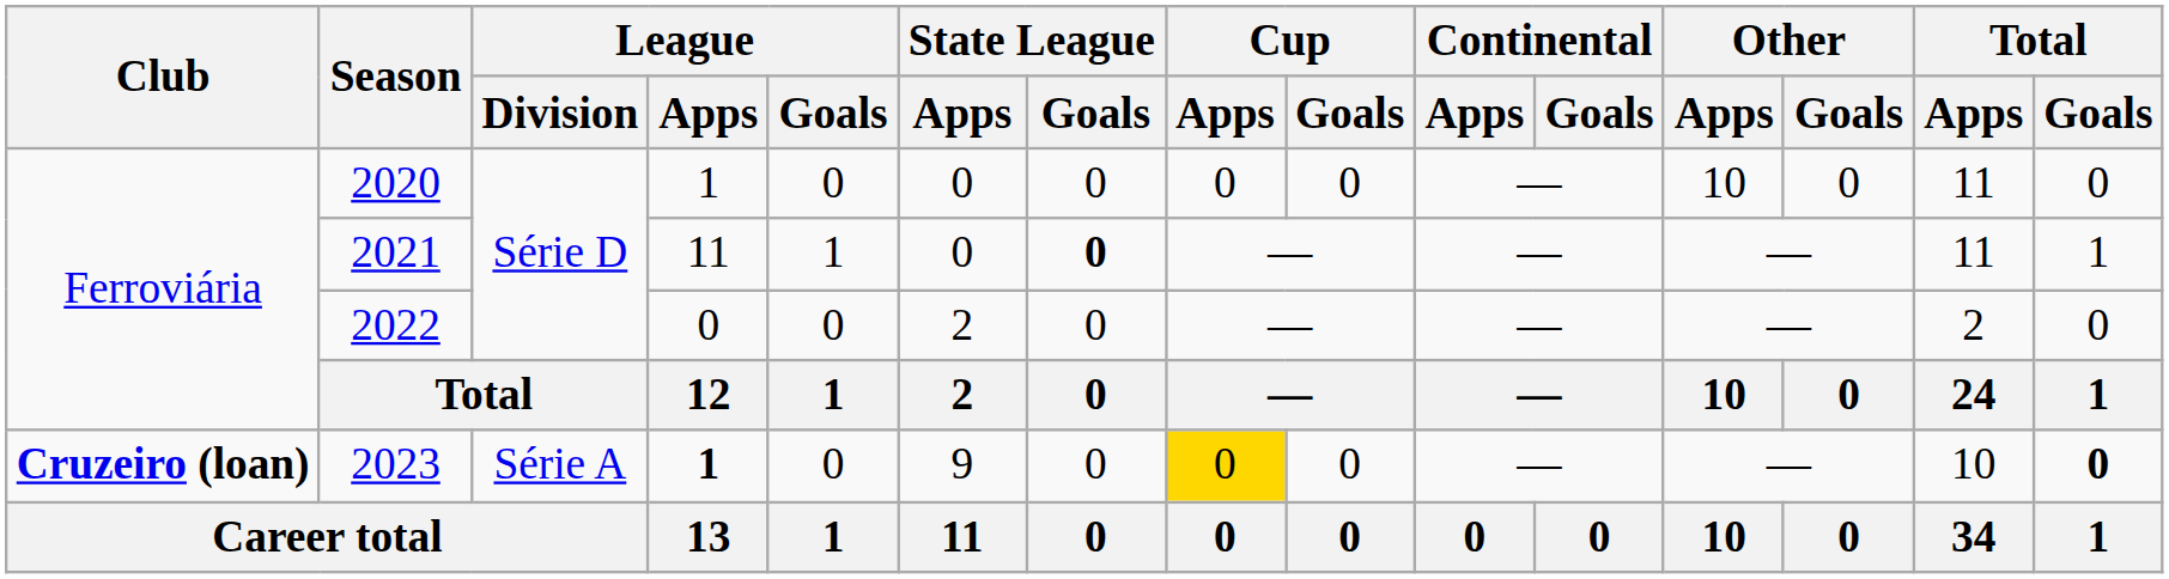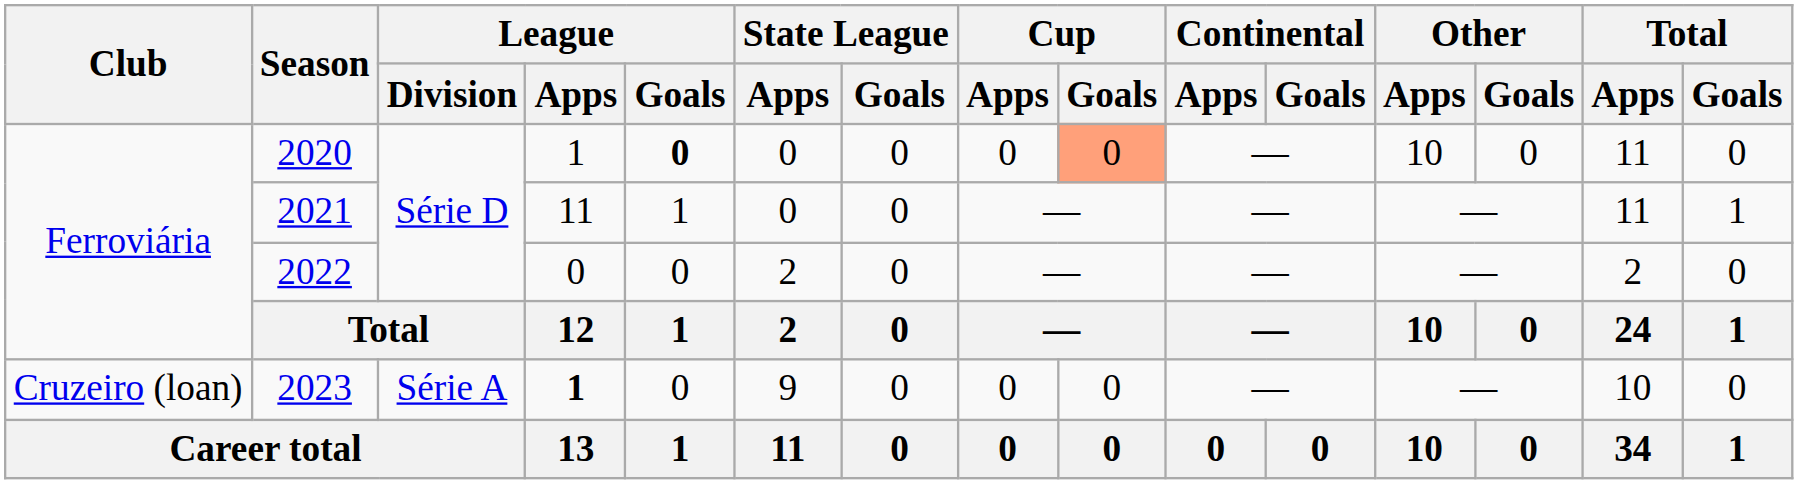2020 | League / Goals: normal -> bold
2020 | Cup / Goals: no background -> lightsalmon background
2021 | State League / Goals: bold -> normal
2023 | Club: bold -> normal
2023 | Cup / Apps: gold background -> no background
2023 | Total / Goals: bold -> normal
